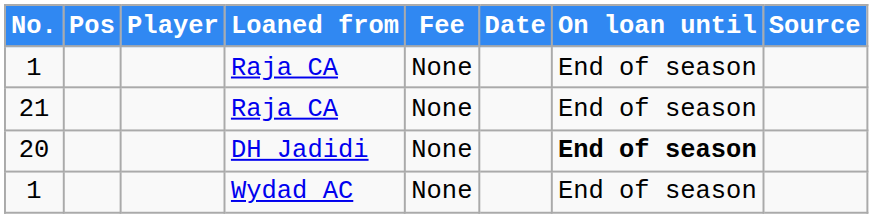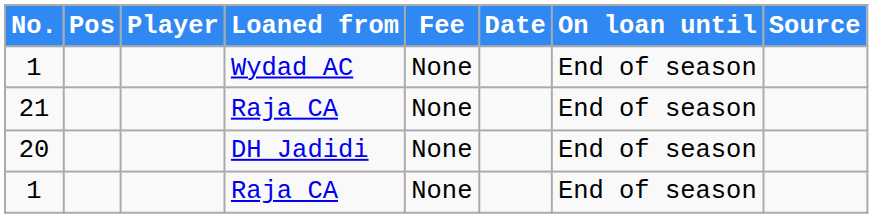rows swapped: 1 / Wydad AC <-> 1 / Raja CA
20 | On loan until: bold -> normal
